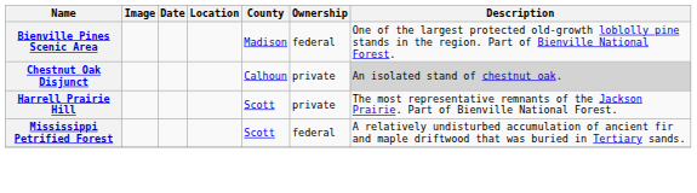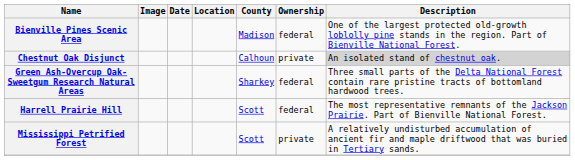+ row: Green Ash-Overcup Oak-Sweetgum Research Natural Areas | Sharkey | federal | Three small parts of the Delta National Forest contain rare pristine tracts of bottomland hardwood trees.
Harrell Prairie Hill | Ownership: private -> federal
Mississippi Petrified Forest | Ownership: federal -> private
